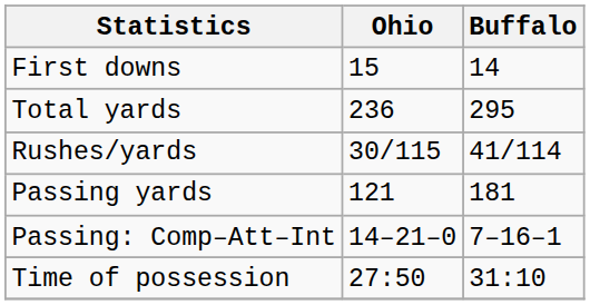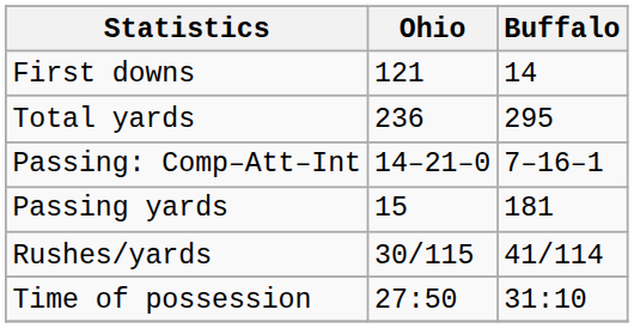First downs | Ohio: 15 -> 121
rows swapped: Rushes/yards <-> Passing: Comp–Att–Int
Passing yards | Ohio: 121 -> 15
